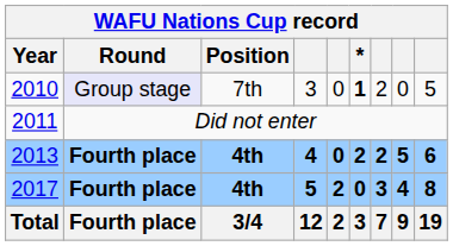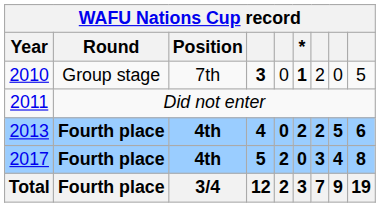2010 | Round: lavender background -> no background
2010 | column 4: normal -> bold
